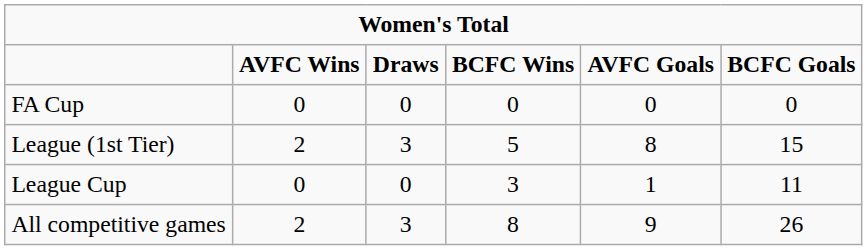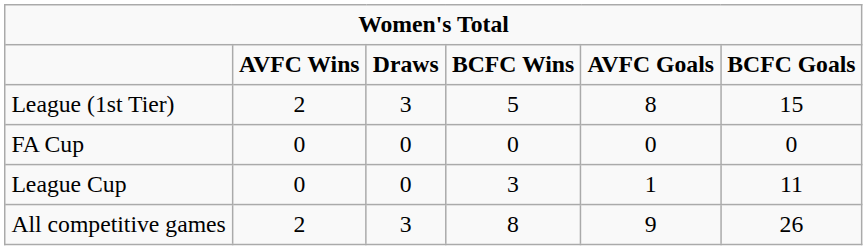rows swapped: League (1st Tier) <-> FA Cup
